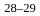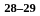row 1 | column 1: normal -> bold
